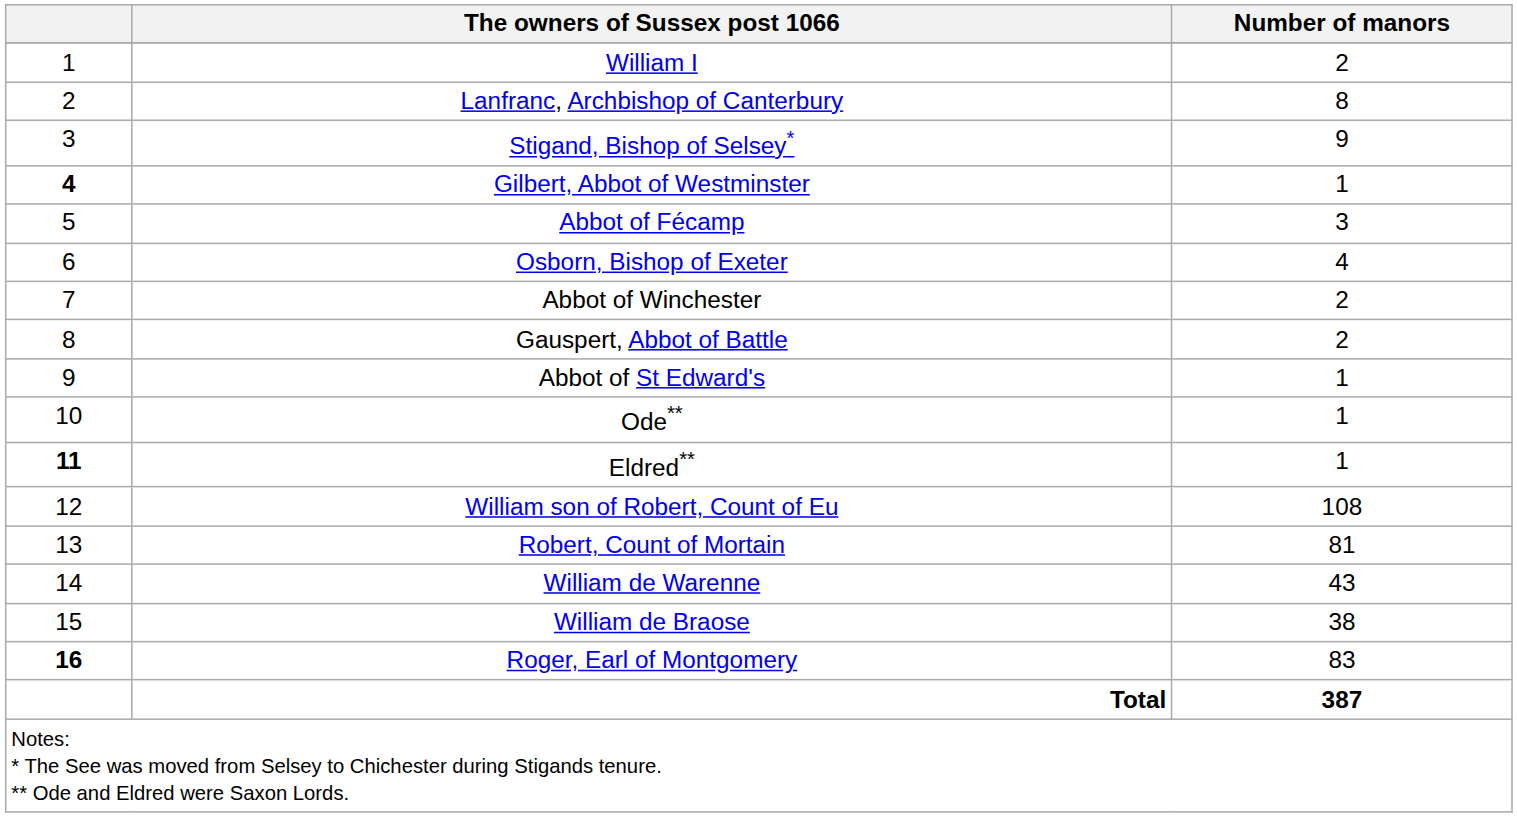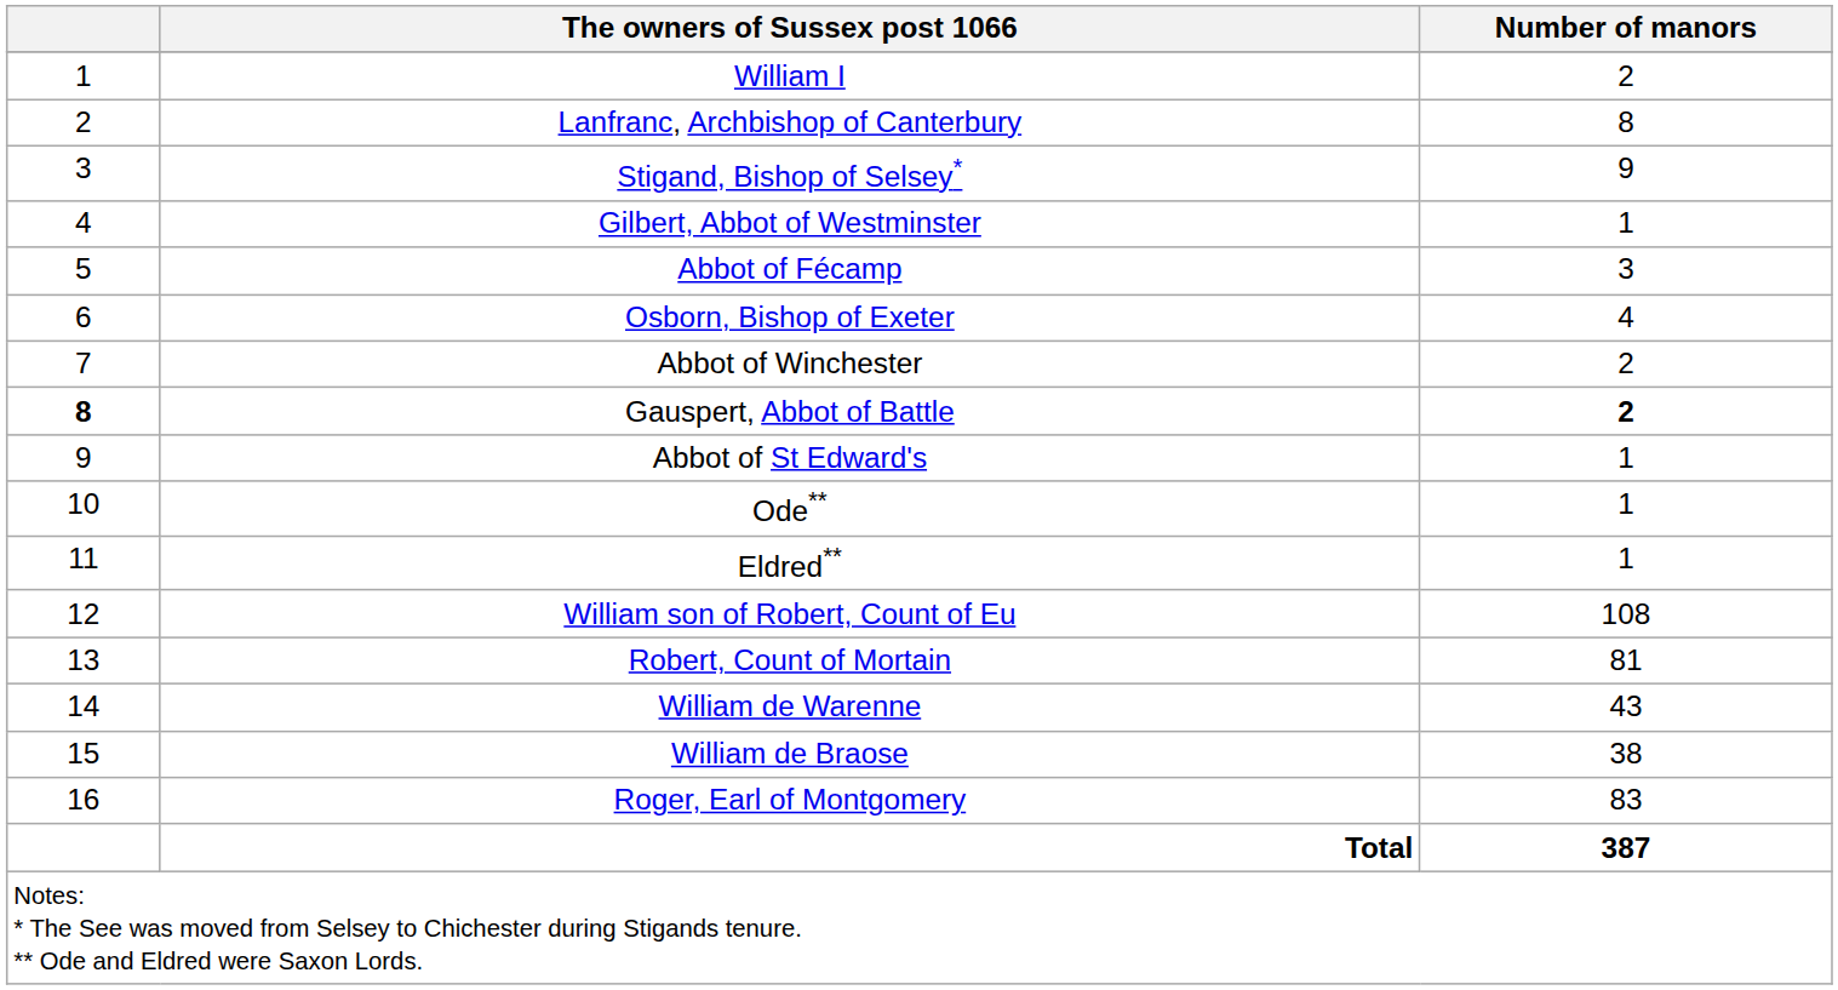Gilbert, Abbot of Westminster | column 1: bold -> normal
Gauspert, Abbot of Battle | column 1: normal -> bold
Gauspert, Abbot of Battle | Number of manors: normal -> bold
Eldred** | column 1: bold -> normal
Roger, Earl of Montgomery | column 1: bold -> normal
